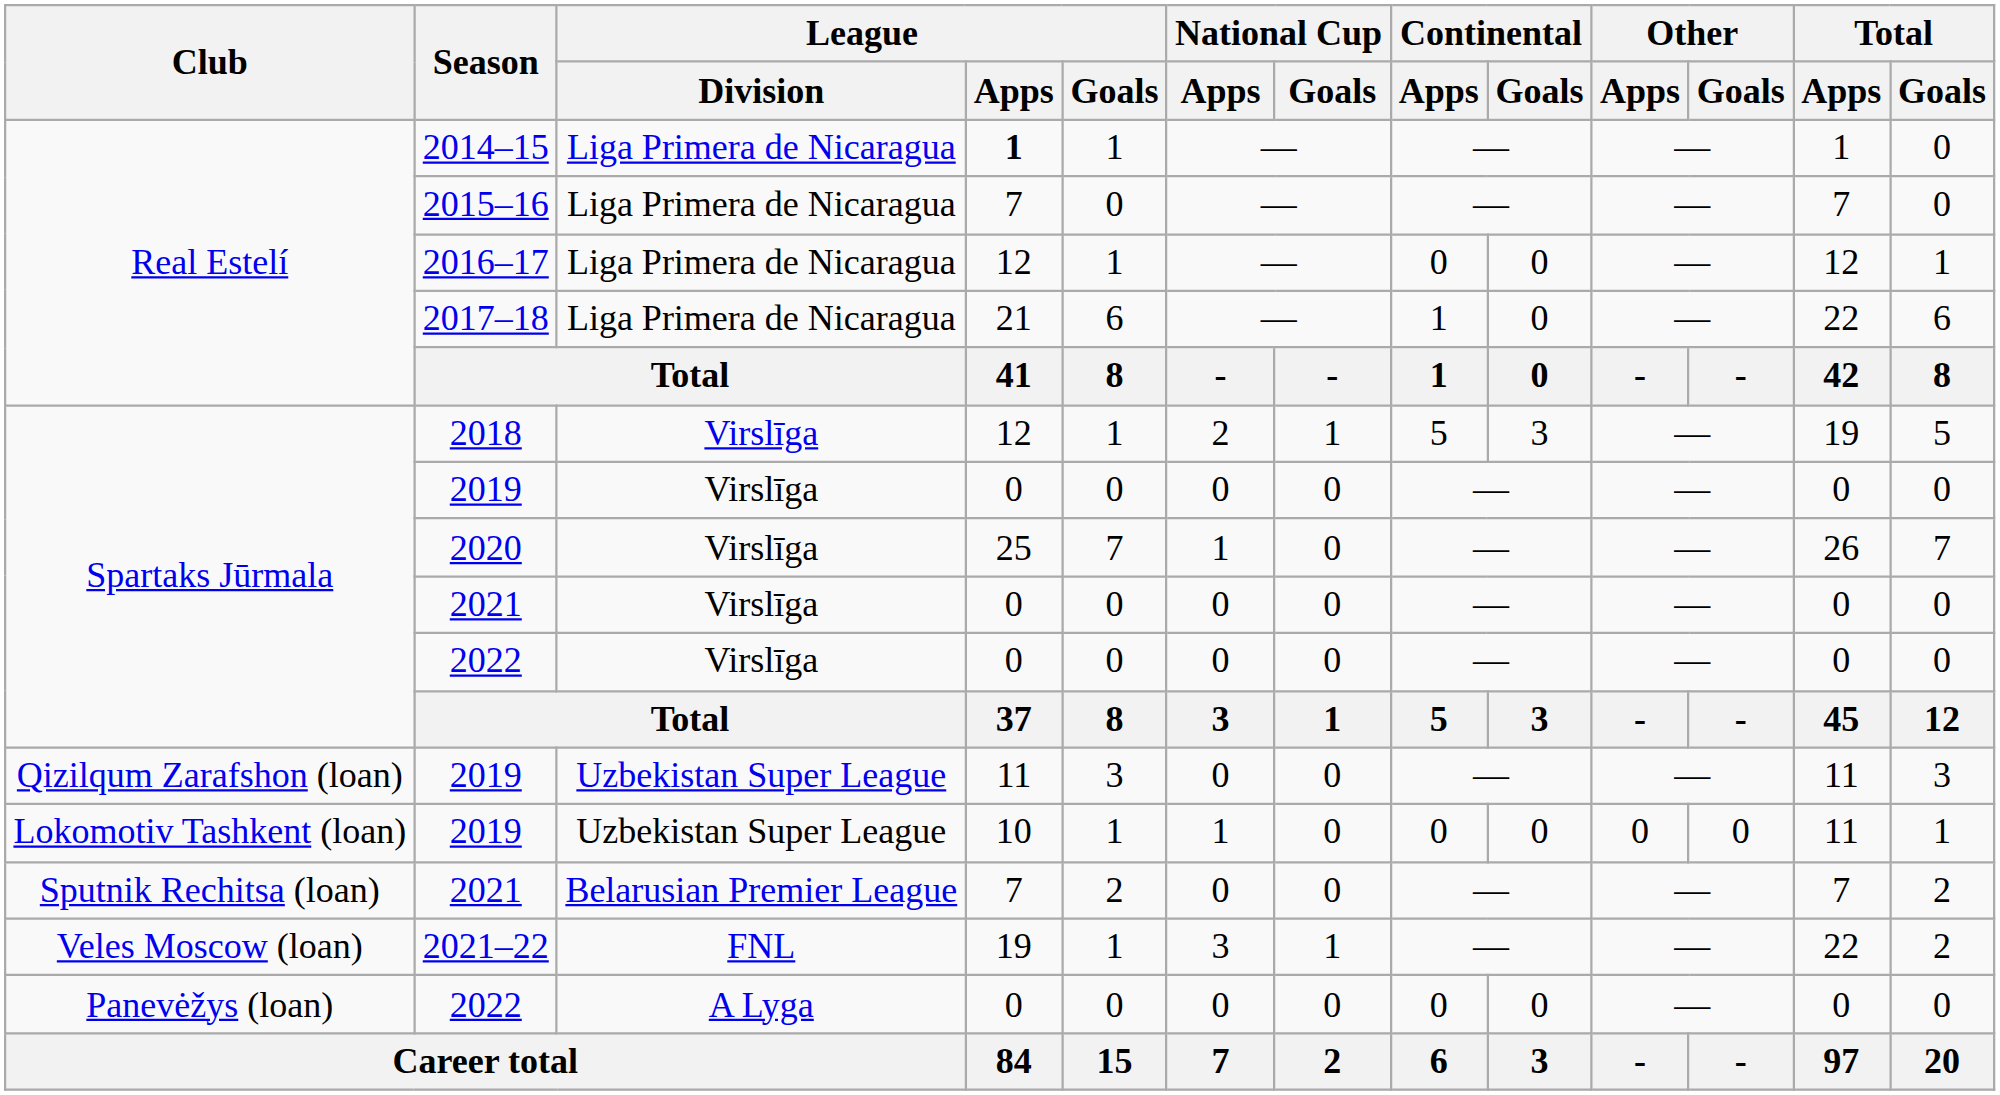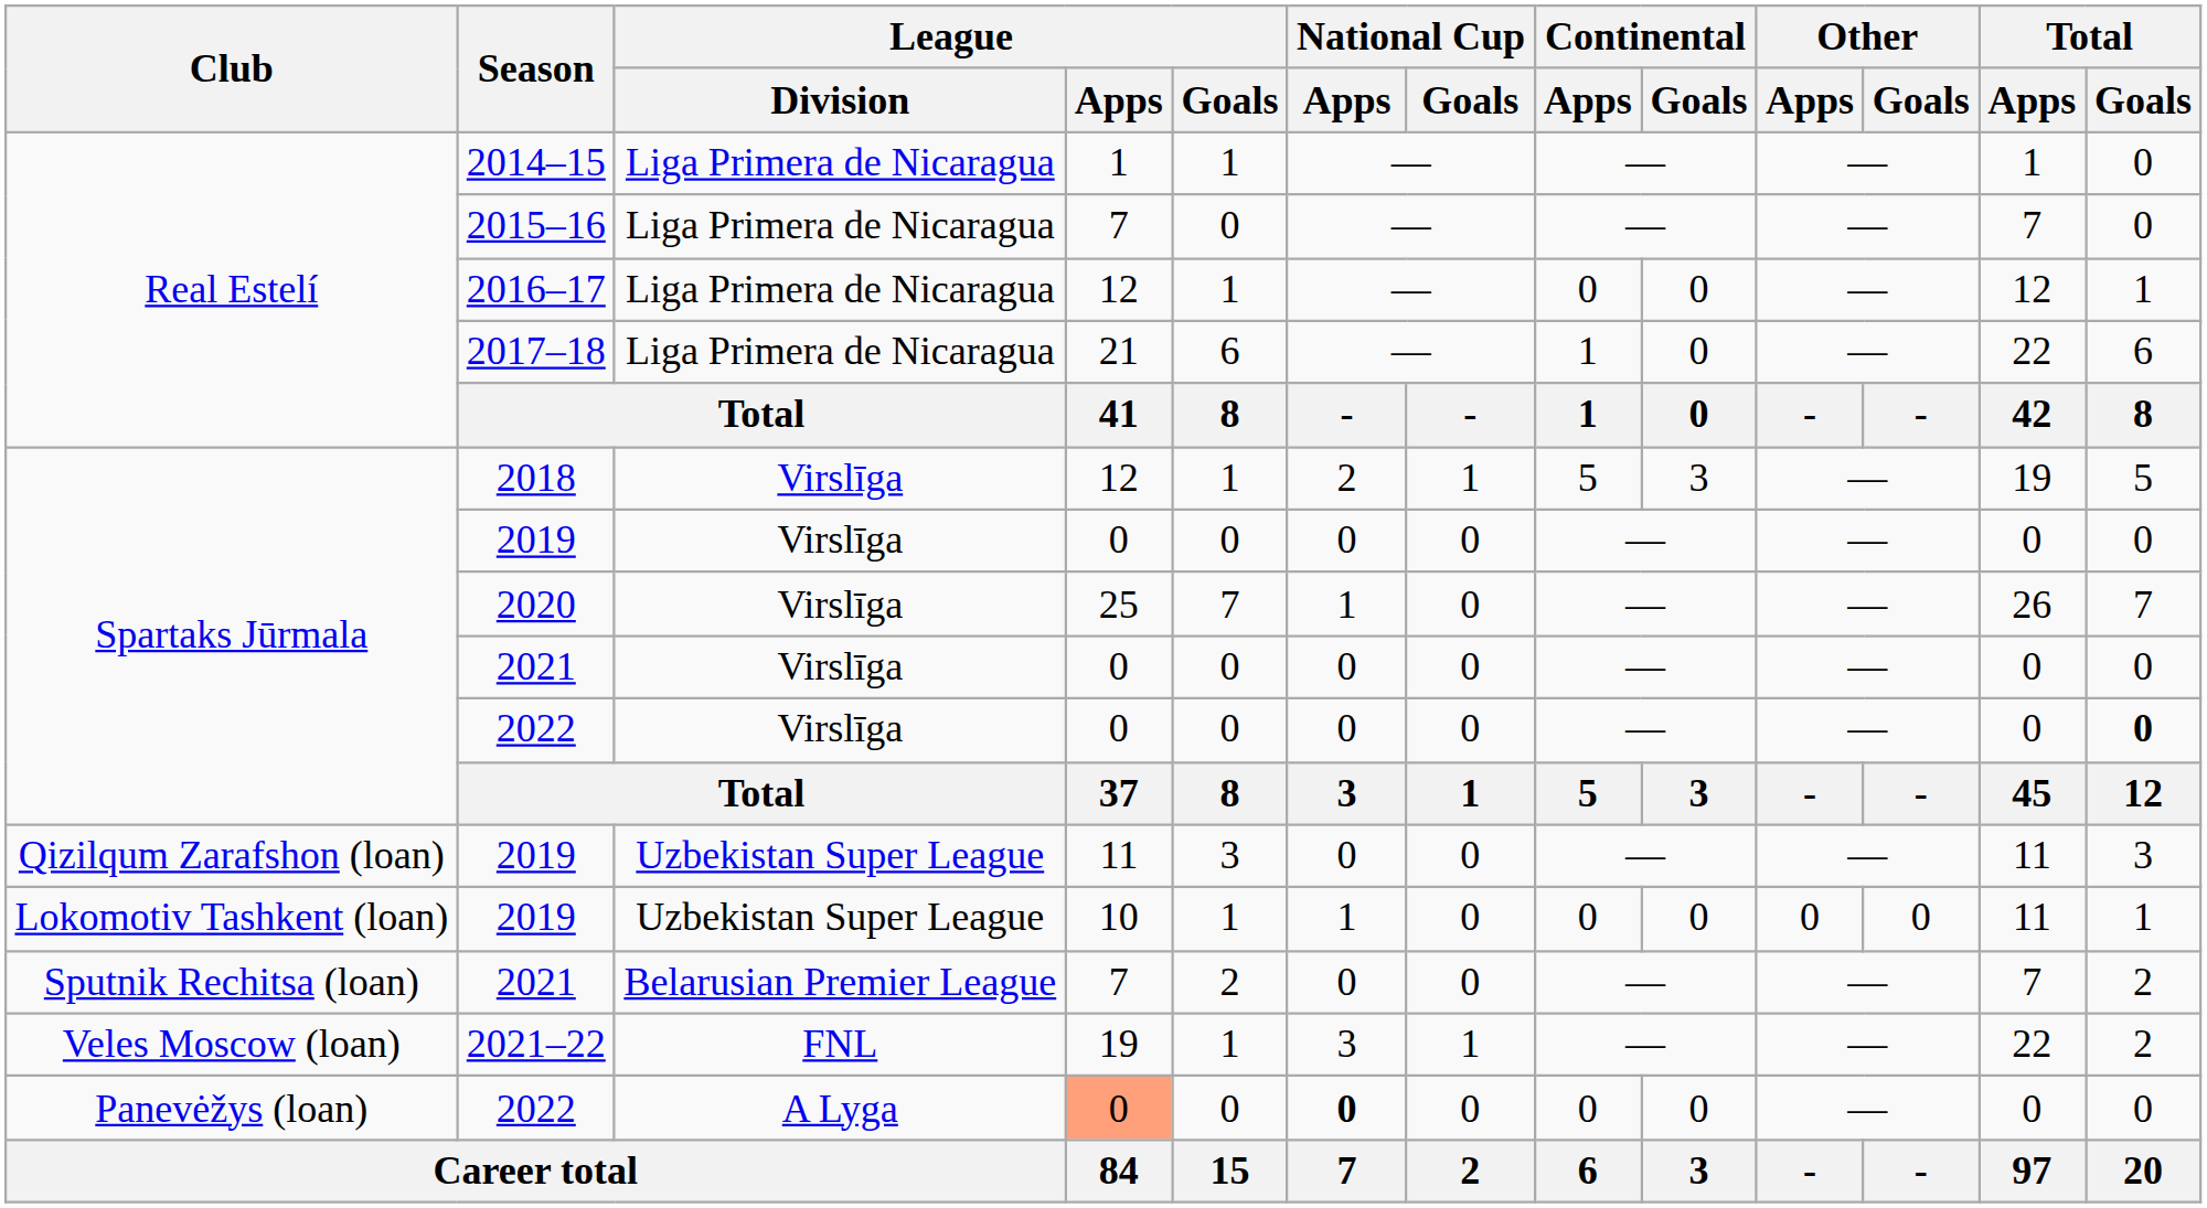2014–15 | League / Apps: bold -> normal
Spartaks Jūrmala / 2022 | Total / Goals: normal -> bold
Panevėžys (loan) / 2022 | League / Apps: no background -> lightsalmon background
Panevėžys (loan) / 2022 | National Cup / Apps: normal -> bold
